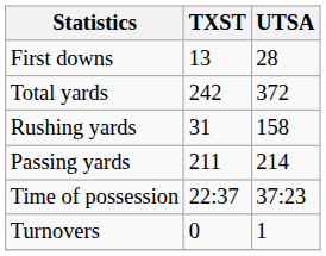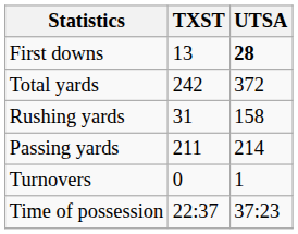First downs | UTSA: normal -> bold
rows swapped: Turnovers <-> Time of possession
